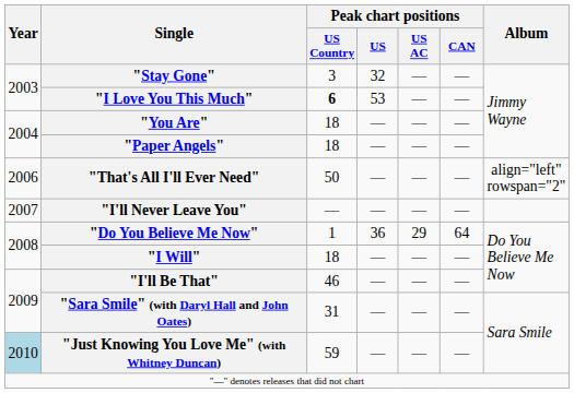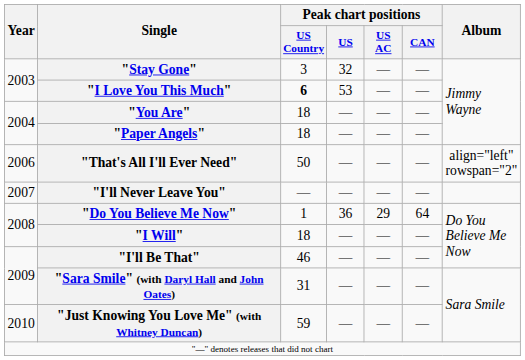"Just Knowing You Love Me" (with Whitney Duncan) | Year: lightblue background -> no background
